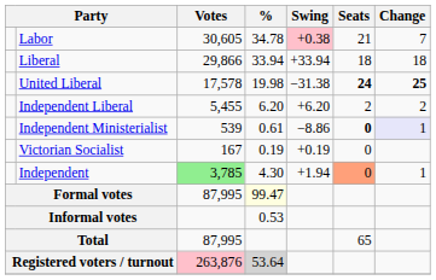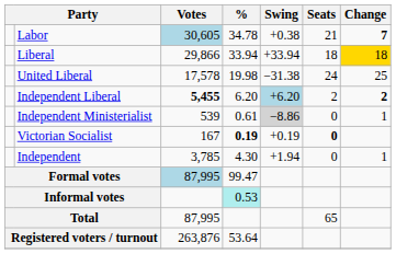Labor | Votes: no background -> lightblue background
Labor | Swing: pink background -> no background
Labor | Change: normal -> bold
Liberal | Change: no background -> gold background
United Liberal | Seats: bold -> normal
United Liberal | Change: bold -> normal
Independent Liberal | Votes: normal -> bold
Independent Liberal | Swing: no background -> lightblue background
Independent Liberal | Change: normal -> bold
Independent Ministerialist | Swing: no background -> lightgrey background
Independent Ministerialist | Seats: bold -> normal
Independent Ministerialist | Change: lavender background -> no background
Victorian Socialist | %: normal -> bold
Victorian Socialist | Seats: normal -> bold
Independent | Votes: lightgreen background -> no background
Independent | Seats: lightsalmon background -> no background
Formal votes | Votes: no background -> lightblue background
Formal votes | %: lightyellow background -> no background
Informal votes | %: no background -> paleturquoise background
Registered voters / turnout | Votes: pink background -> no background
Registered voters / turnout | %: lightgrey background -> no background
